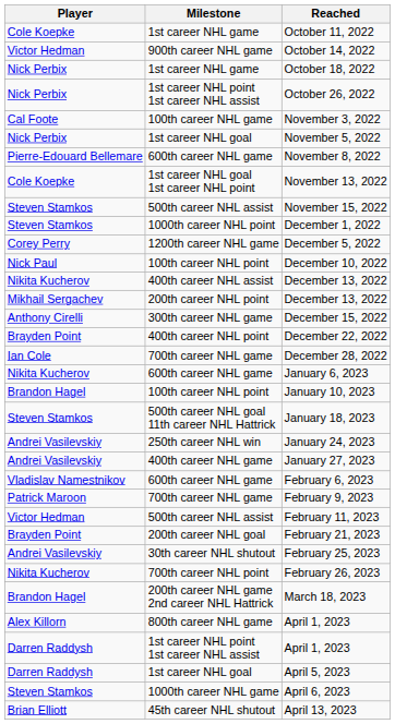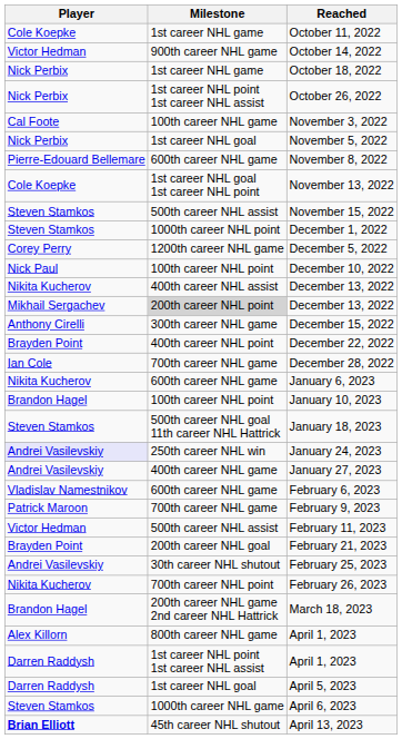row 15 | Milestone: no background -> lightgrey background
row 22 | Player: no background -> lavender background
row 35 | Player: normal -> bold
